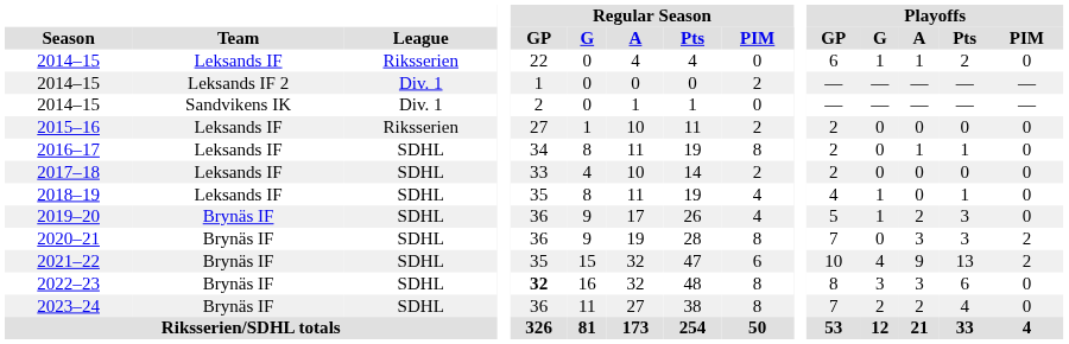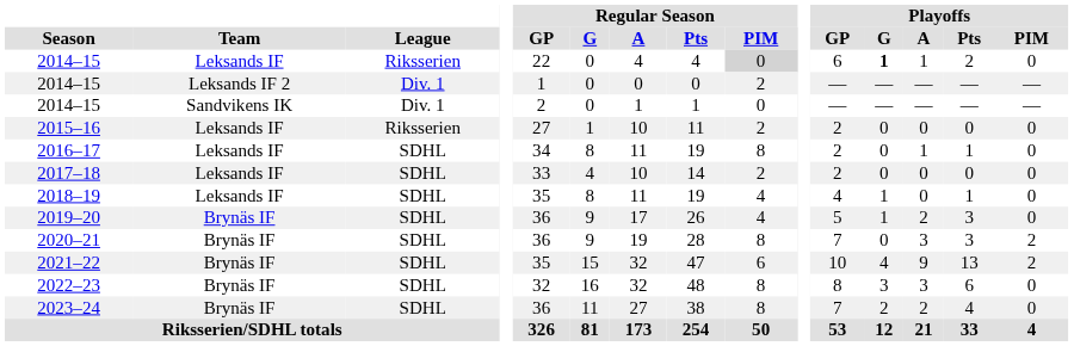2014–15 / Leksands IF | Regular Season / PIM: no background -> lightgrey background
2014–15 / Leksands IF | Playoffs / G: normal -> bold
2022–23 | Regular Season / GP: bold -> normal
